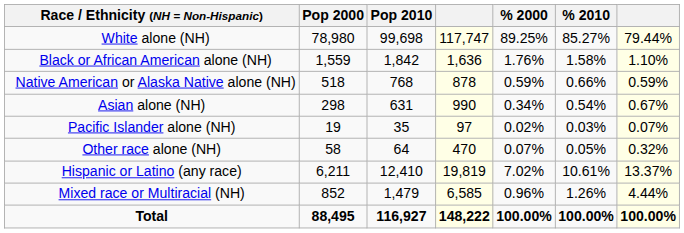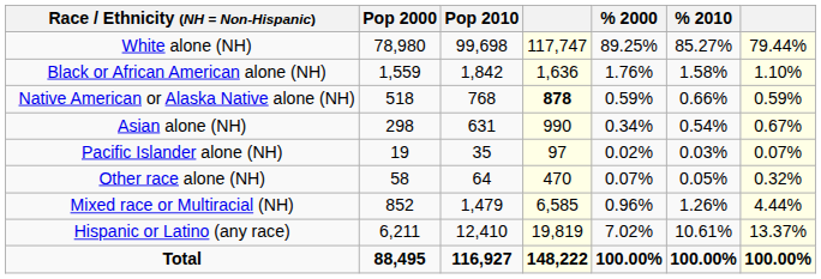Native American or Alaska Native alone (NH) | column 4: normal -> bold
rows swapped: Mixed race or Multiracial (NH) <-> Hispanic or Latino (any race)
